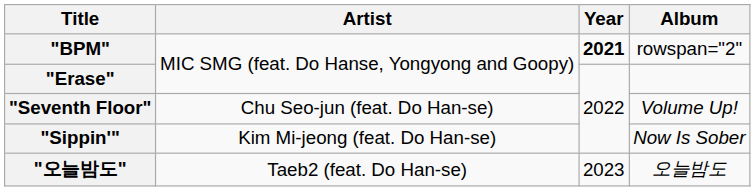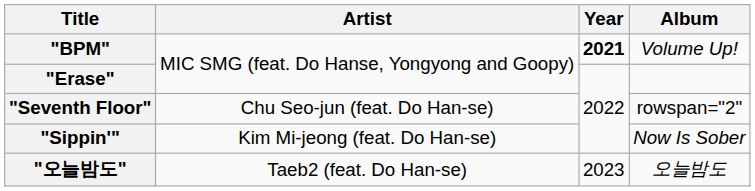"BPM" | Album: rowspan="2" -> Volume Up!
"Seventh Floor" | Album: Volume Up! -> rowspan="2"
